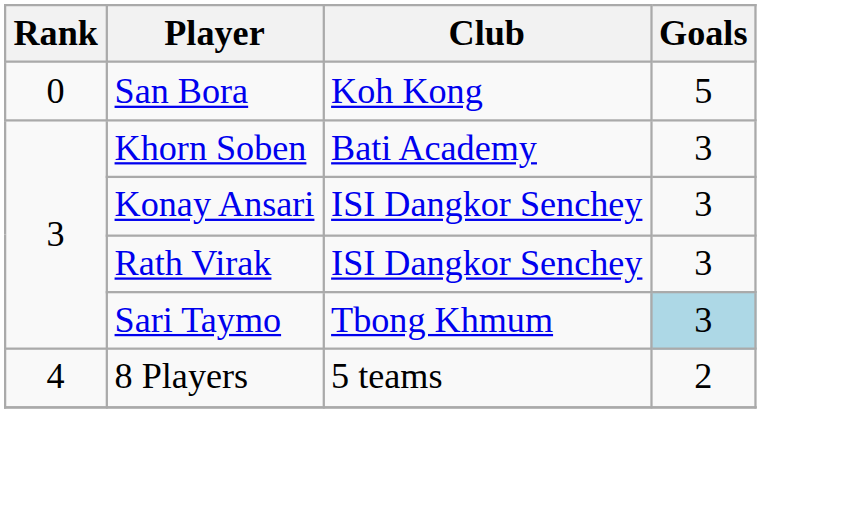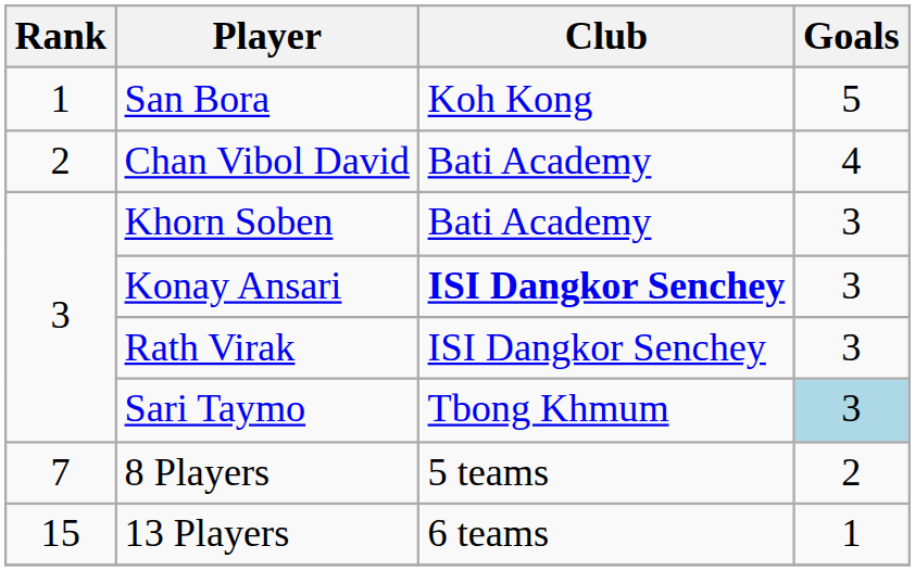San Bora | Rank: 0 -> 1
+ row: 2 | Chan Vibol David | Bati Academy | 4
Konay Ansari | Club: normal -> bold
8 Players | Rank: 4 -> 7
+ row: 15 | 13 Players | 6 teams | 1
